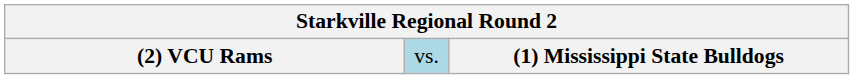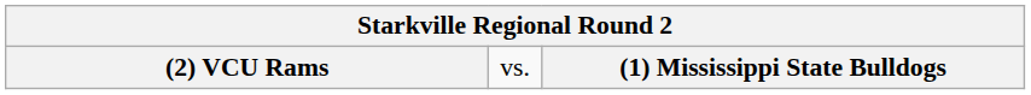(2) VCU Rams | column 2: lightblue background -> no background
